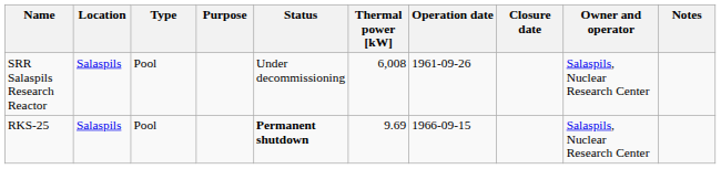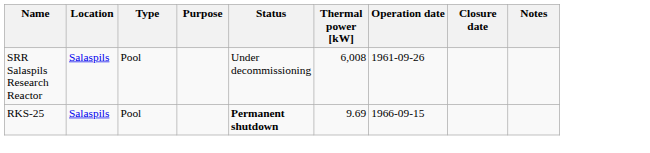- column: Owner and operator | Salaspils, Nuclear Research Center | Salaspils, Nuclear Research Center
